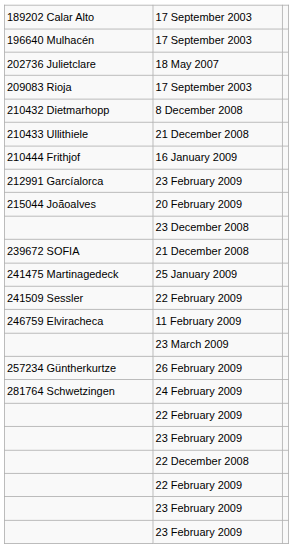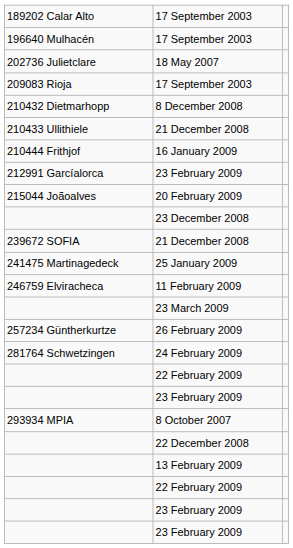- row: 241509 Sessler | 22 February 2009
+ row: 293934 MPIA | 8 October 2007
+ row: 13 February 2009
